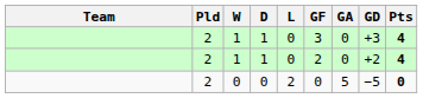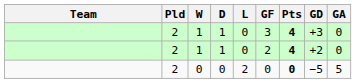columns swapped: GA <-> Pts
